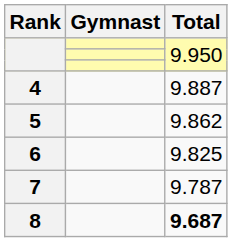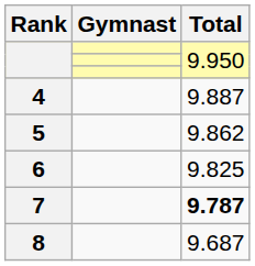7 | Total: normal -> bold
8 | Total: bold -> normal
